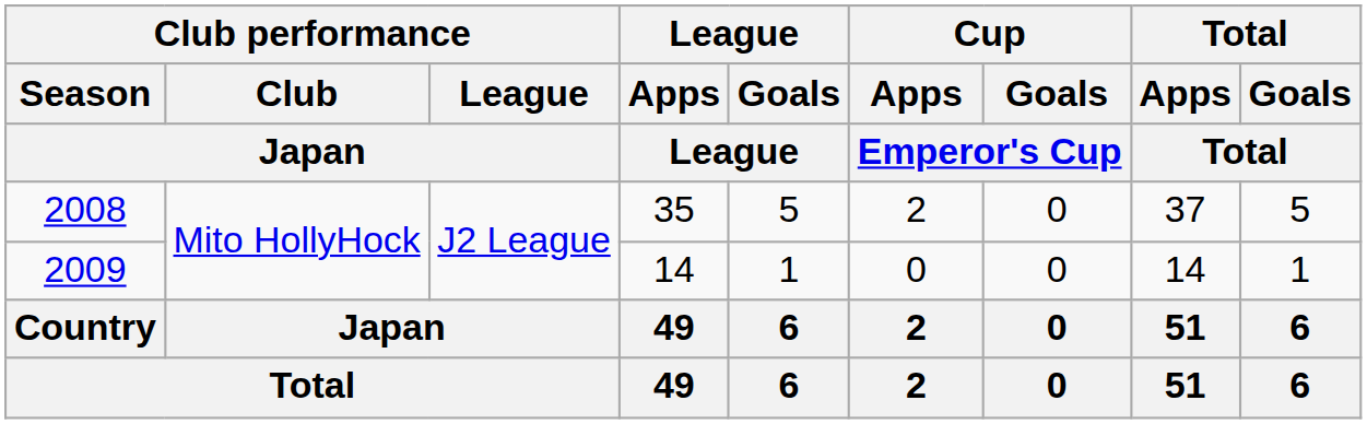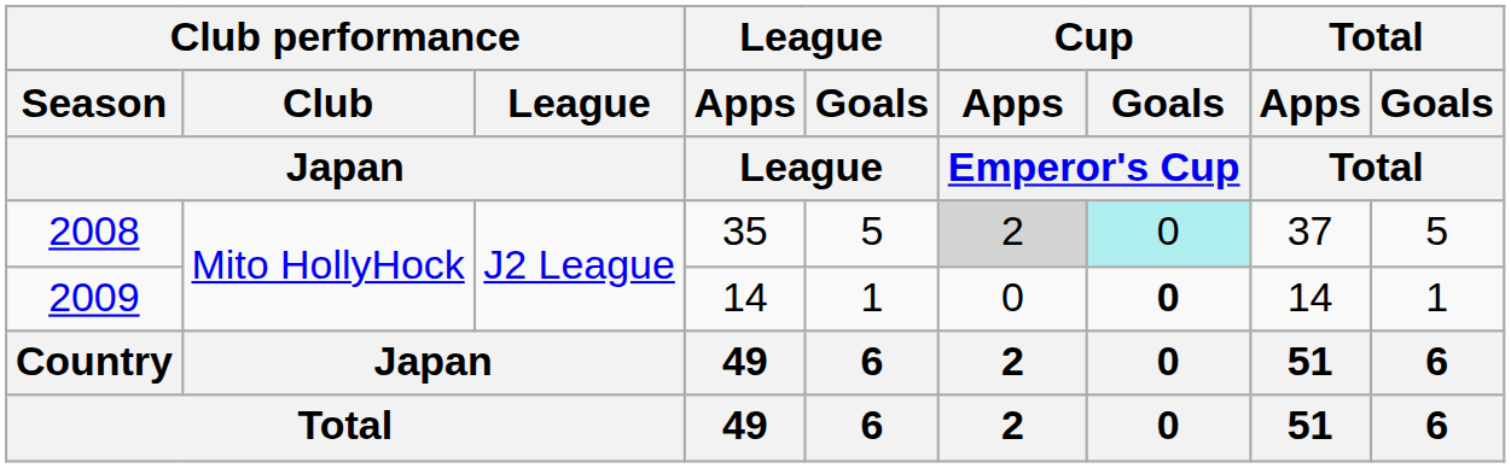2008 | Cup / Apps / Emperor's Cup: no background -> lightgrey background
2008 | Cup / Goals / Emperor's Cup: no background -> paleturquoise background
2009 | Cup / Goals / Emperor's Cup: normal -> bold
